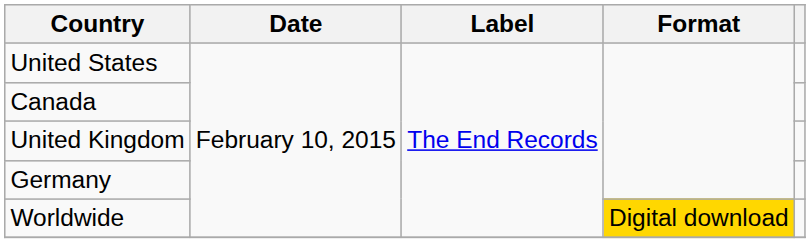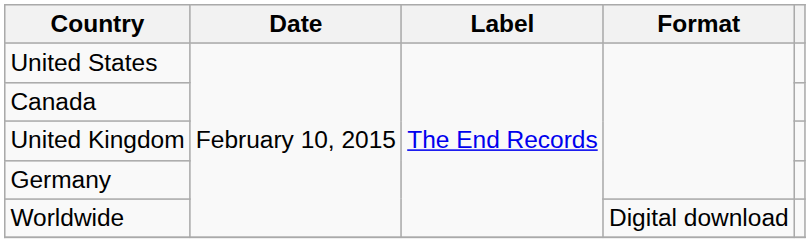Worldwide | Format: gold background -> no background
